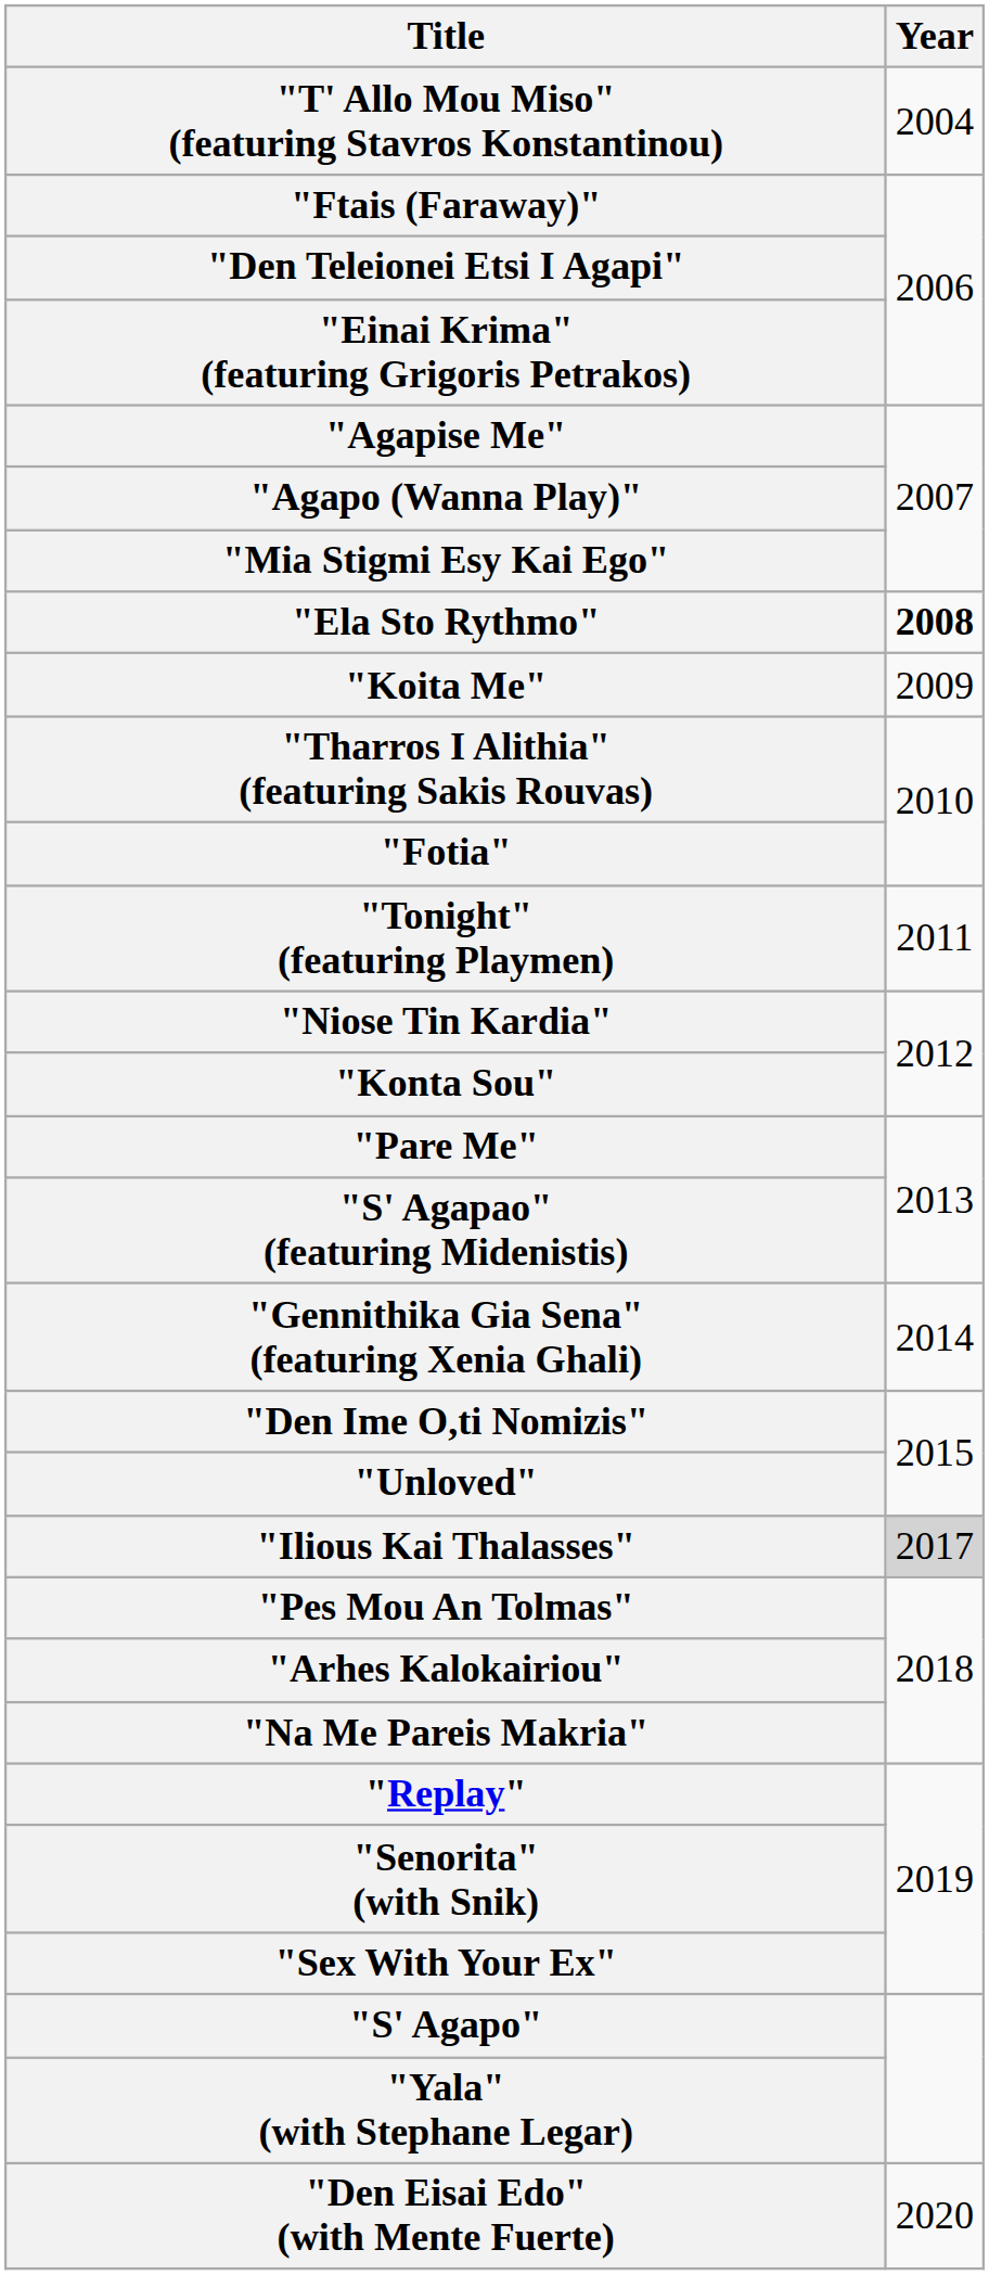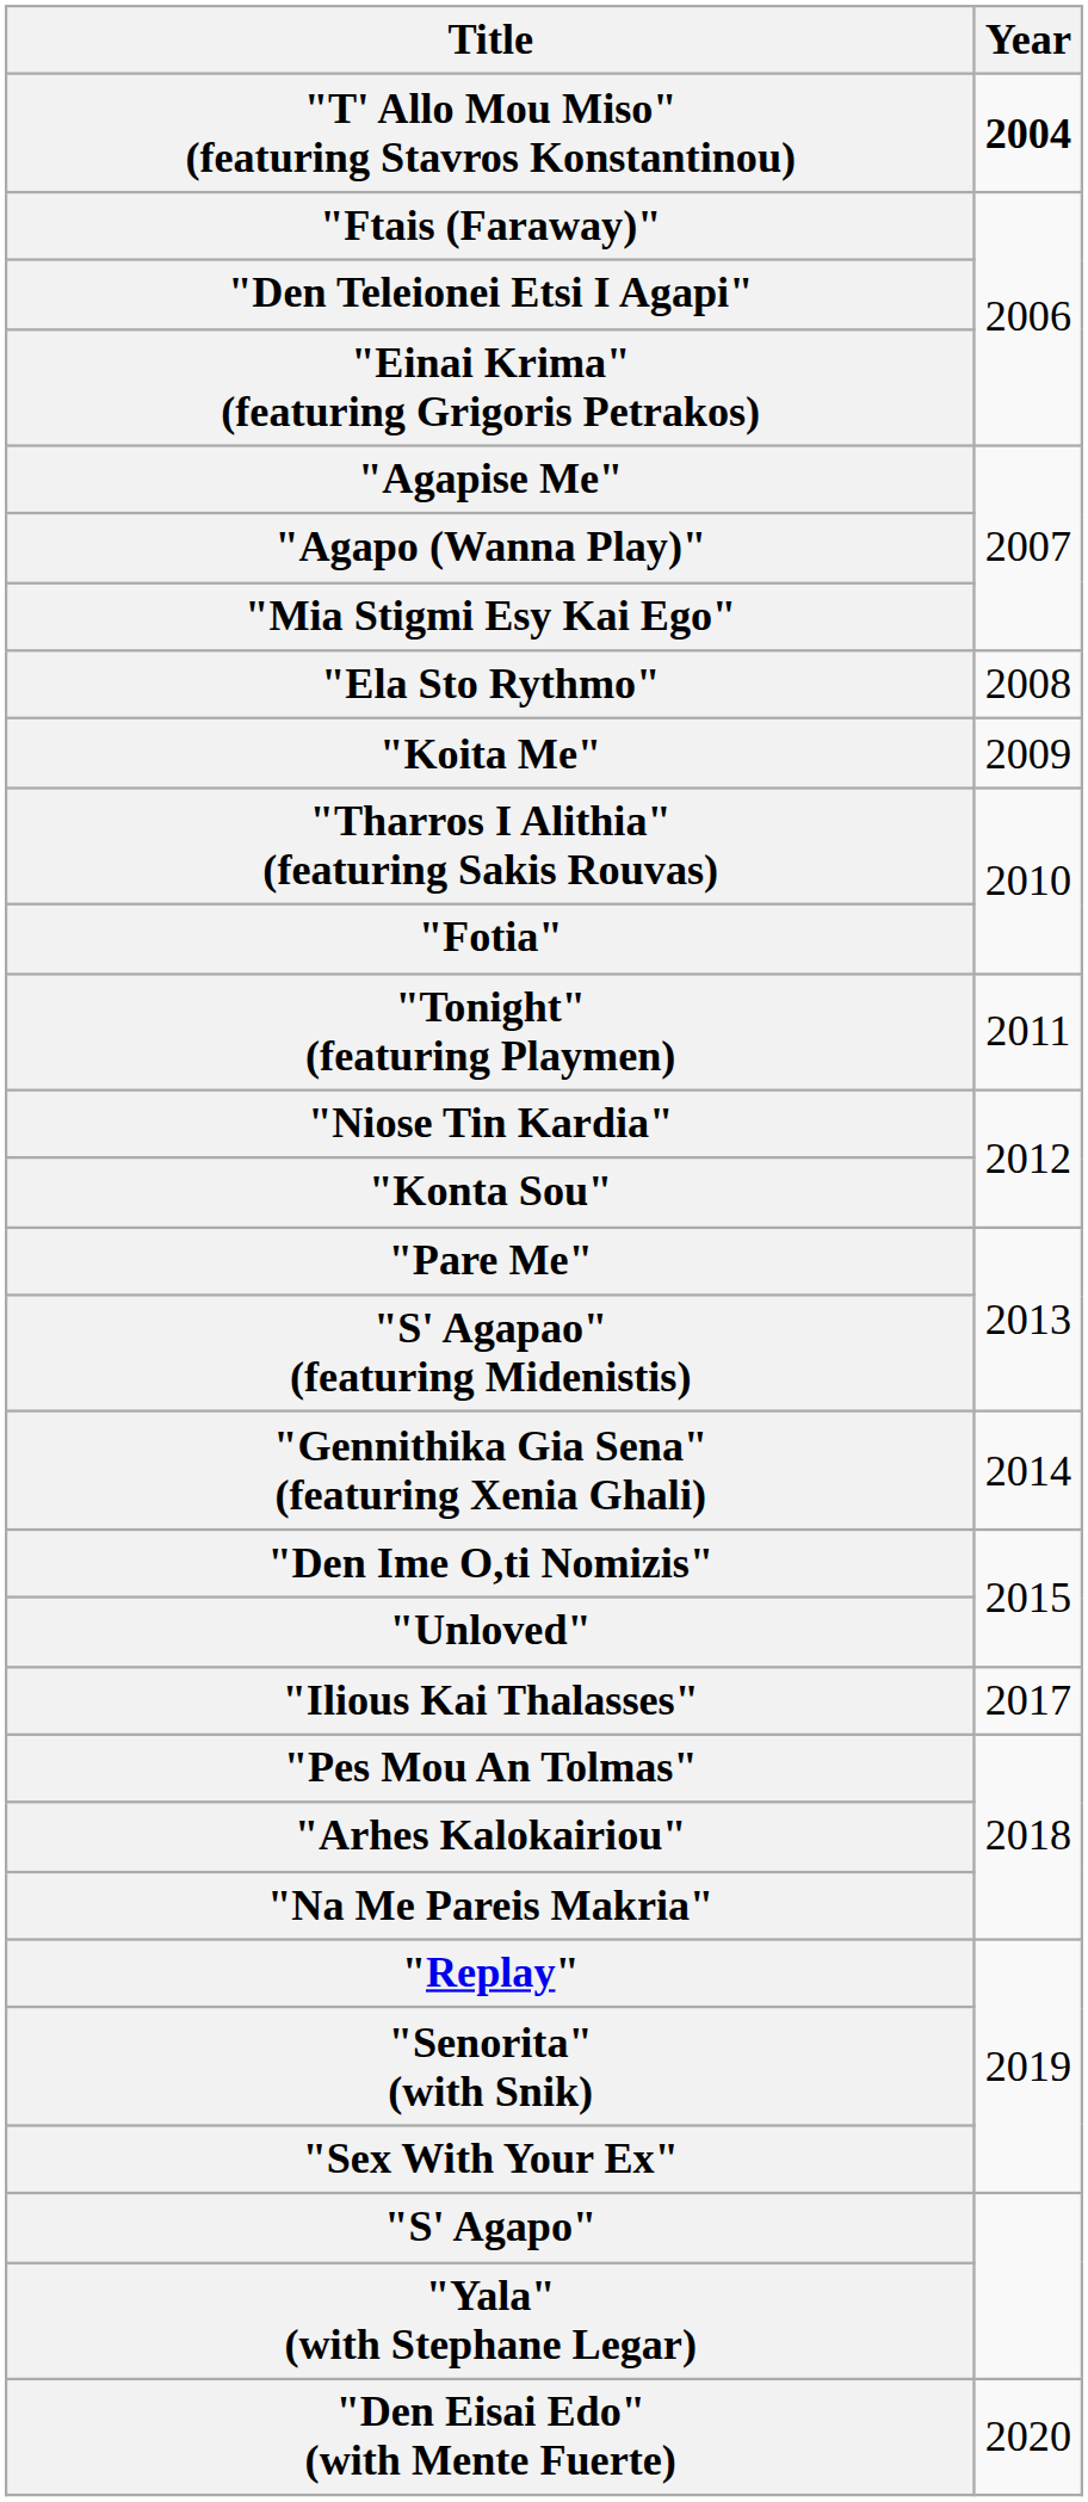"T' Allo Mou Miso" (featuring Stavros Konstantinou) | Year: normal -> bold
"Ela Sto Rythmo" | Year: bold -> normal
"Ilious Kai Thalasses" | Year: lightgrey background -> no background
